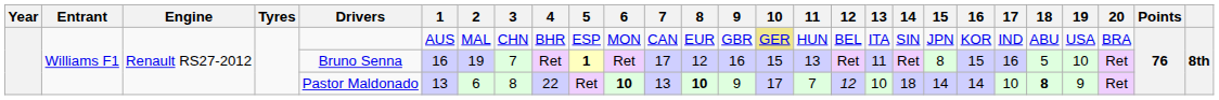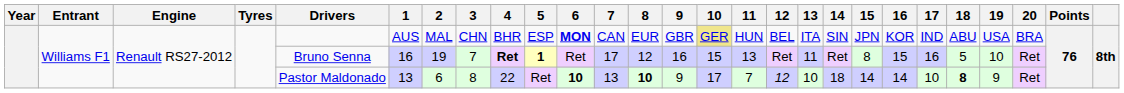row 2 | 6: normal -> bold
row 3 | 4: normal -> bold
